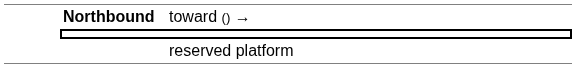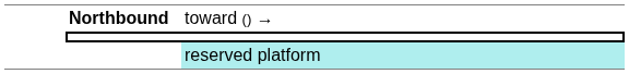reserved platform | column 2: no background -> paleturquoise background
